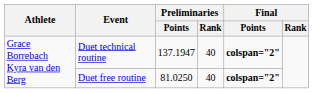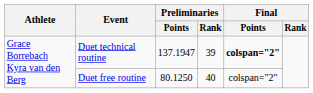Duet technical routine | Preliminaries / Rank: 40 -> 39
Duet free routine | Preliminaries / Points: 81.0250 -> 80.1250
Duet free routine | Final / Points: bold -> normal
